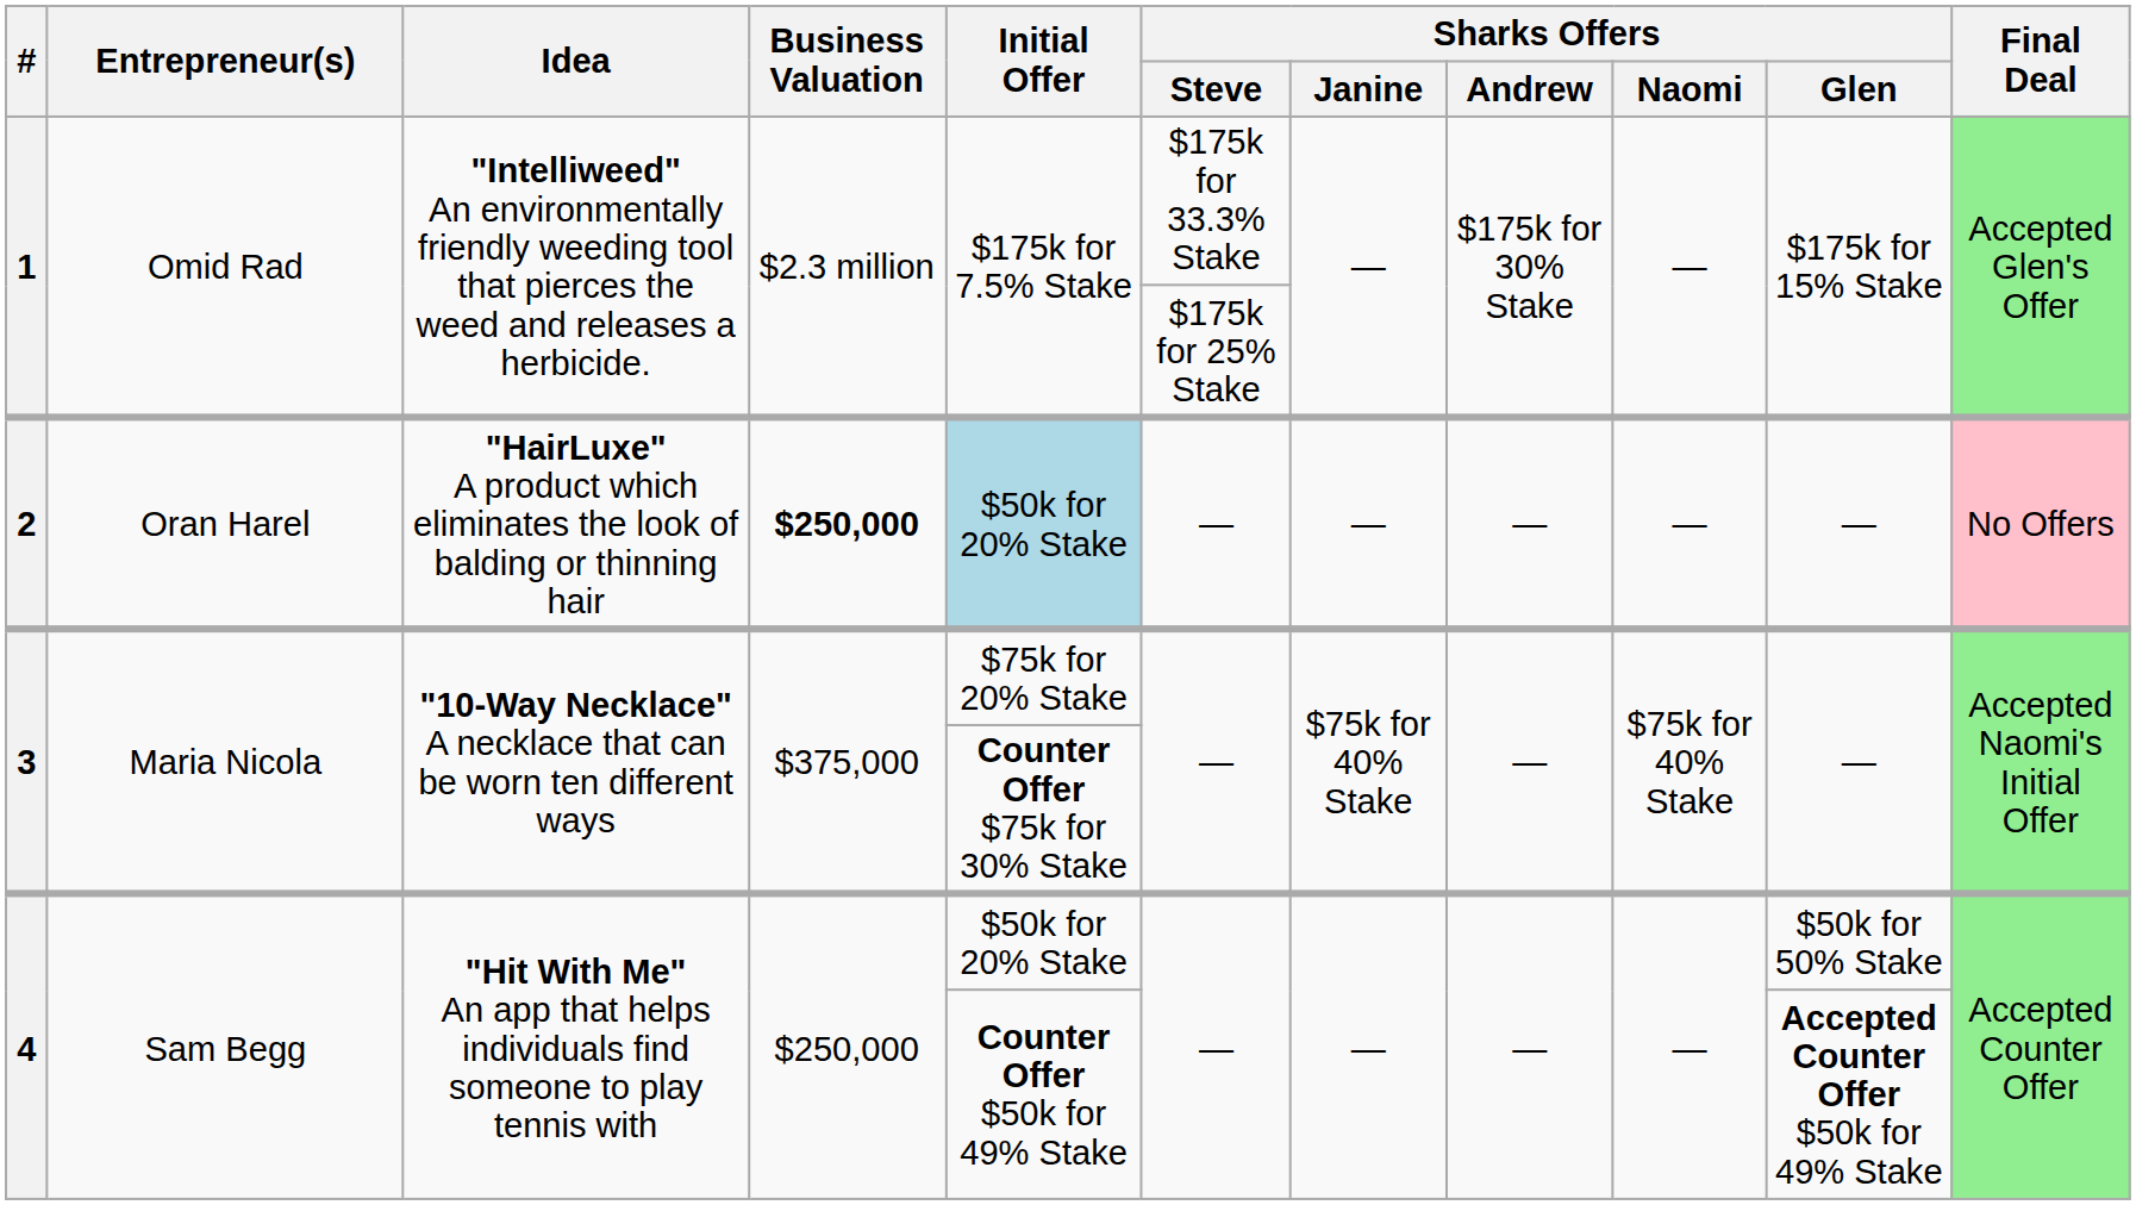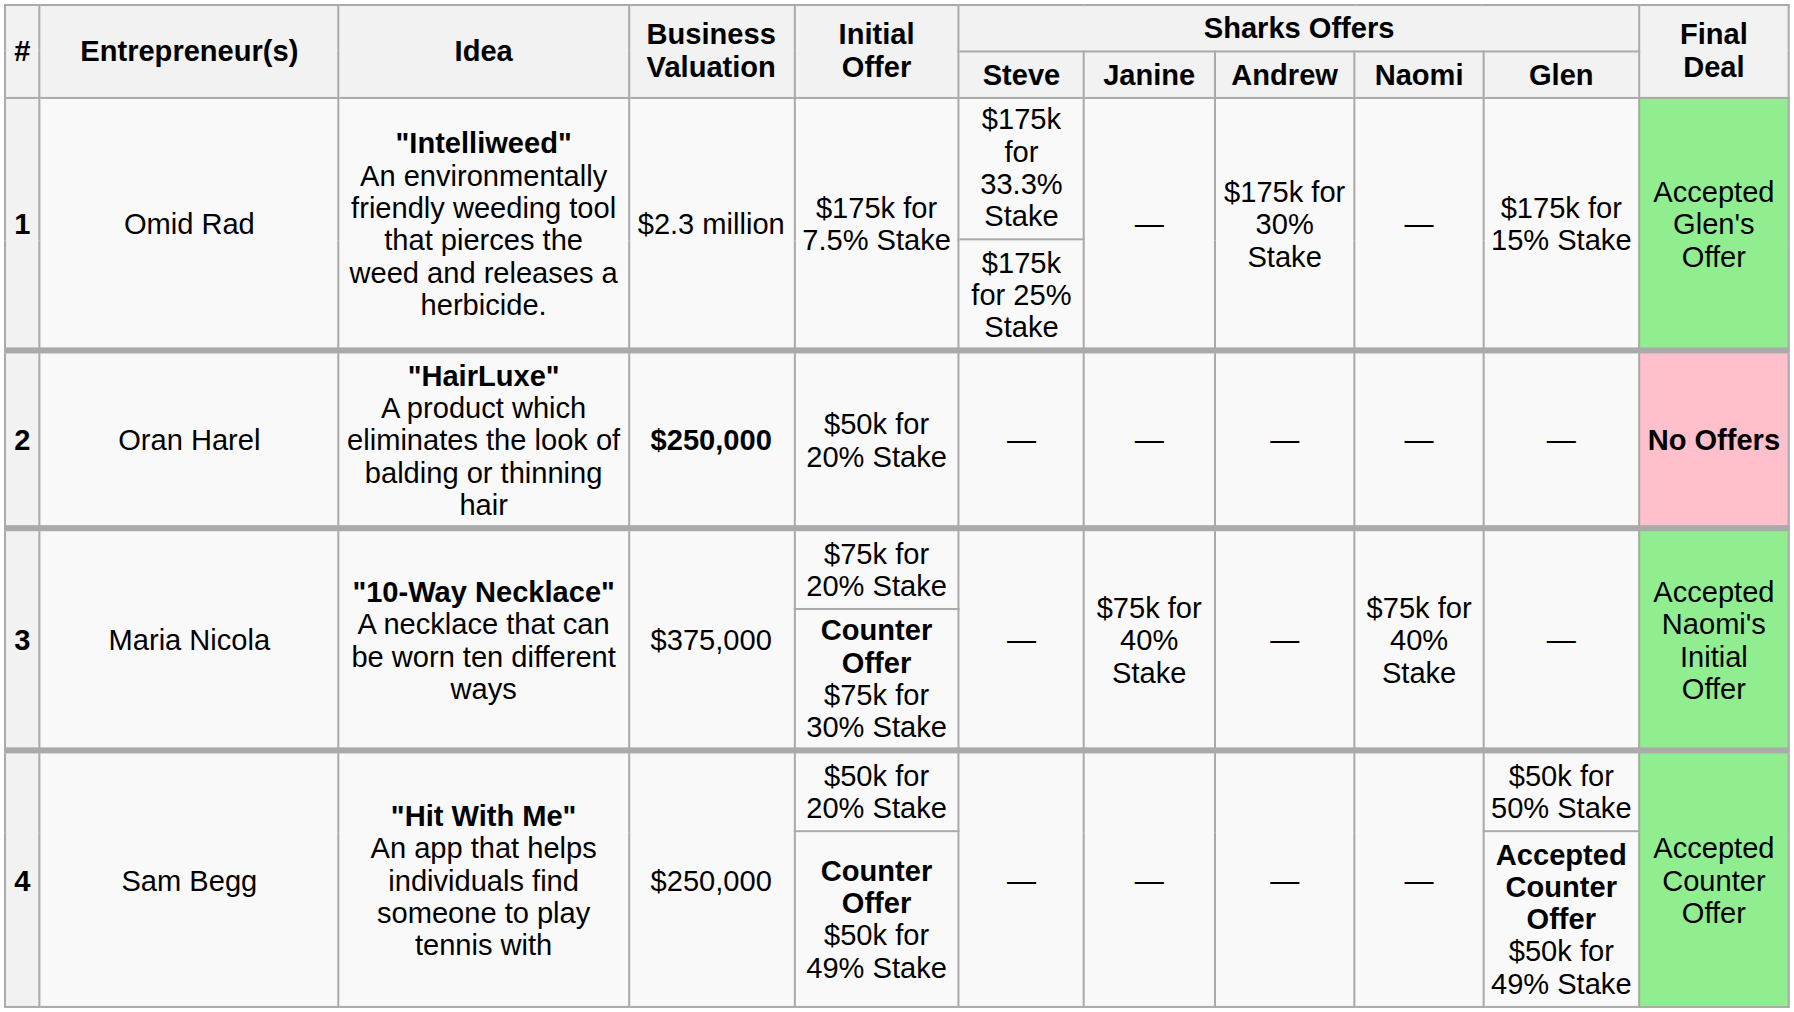2 | Initial Offer: lightblue background -> no background
2 | Final Deal: normal -> bold
